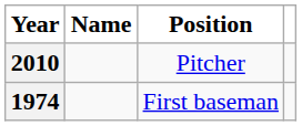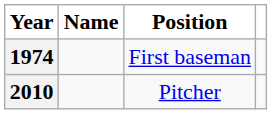rows swapped: 1974 <-> 2010
